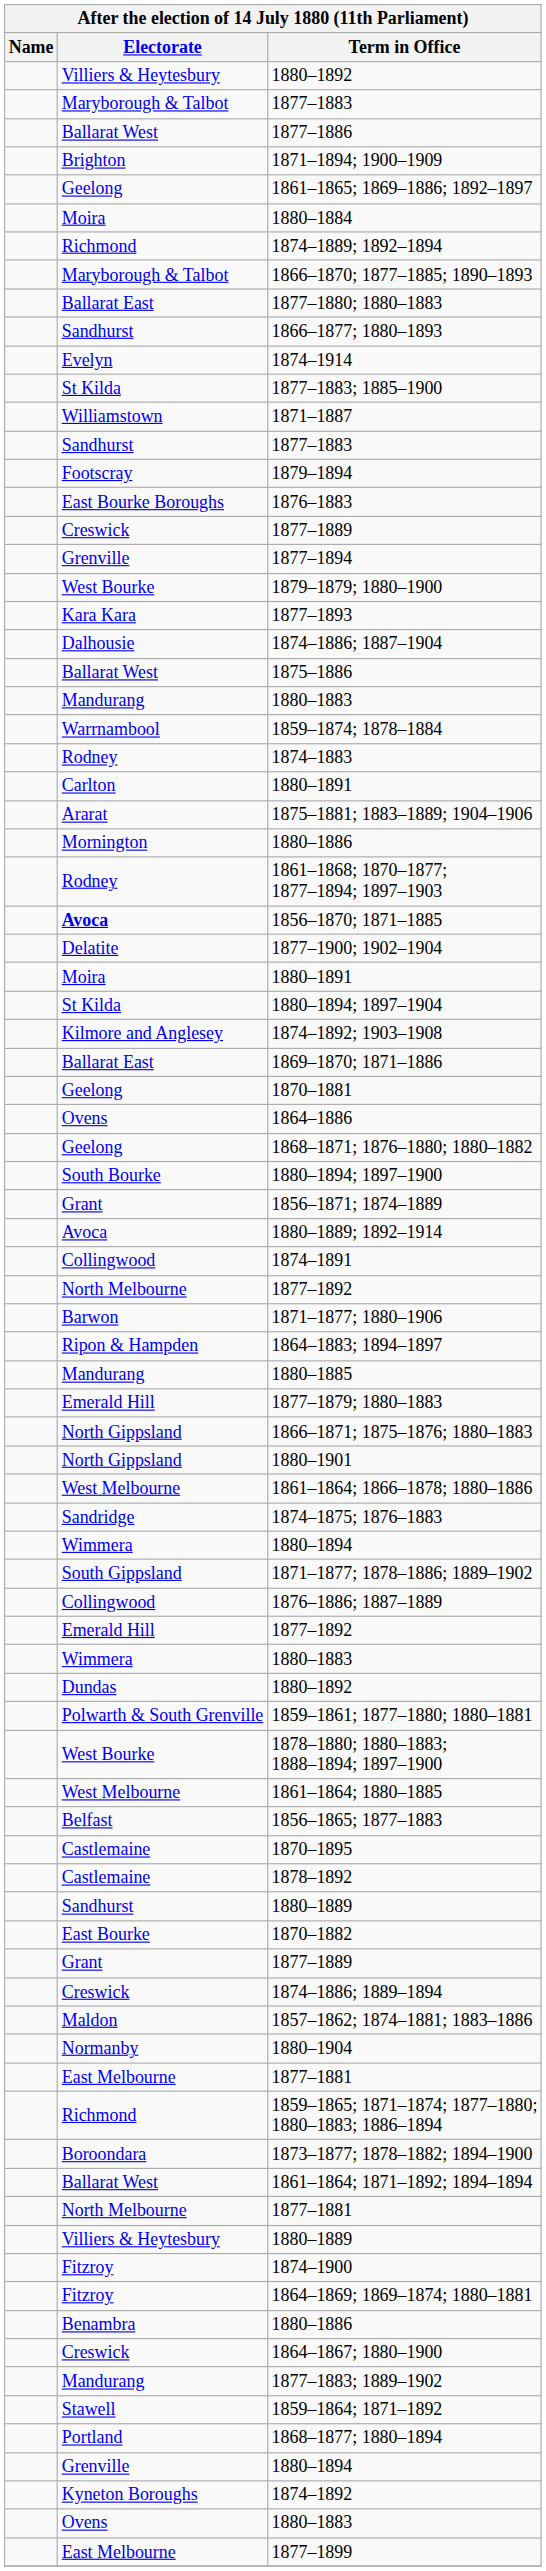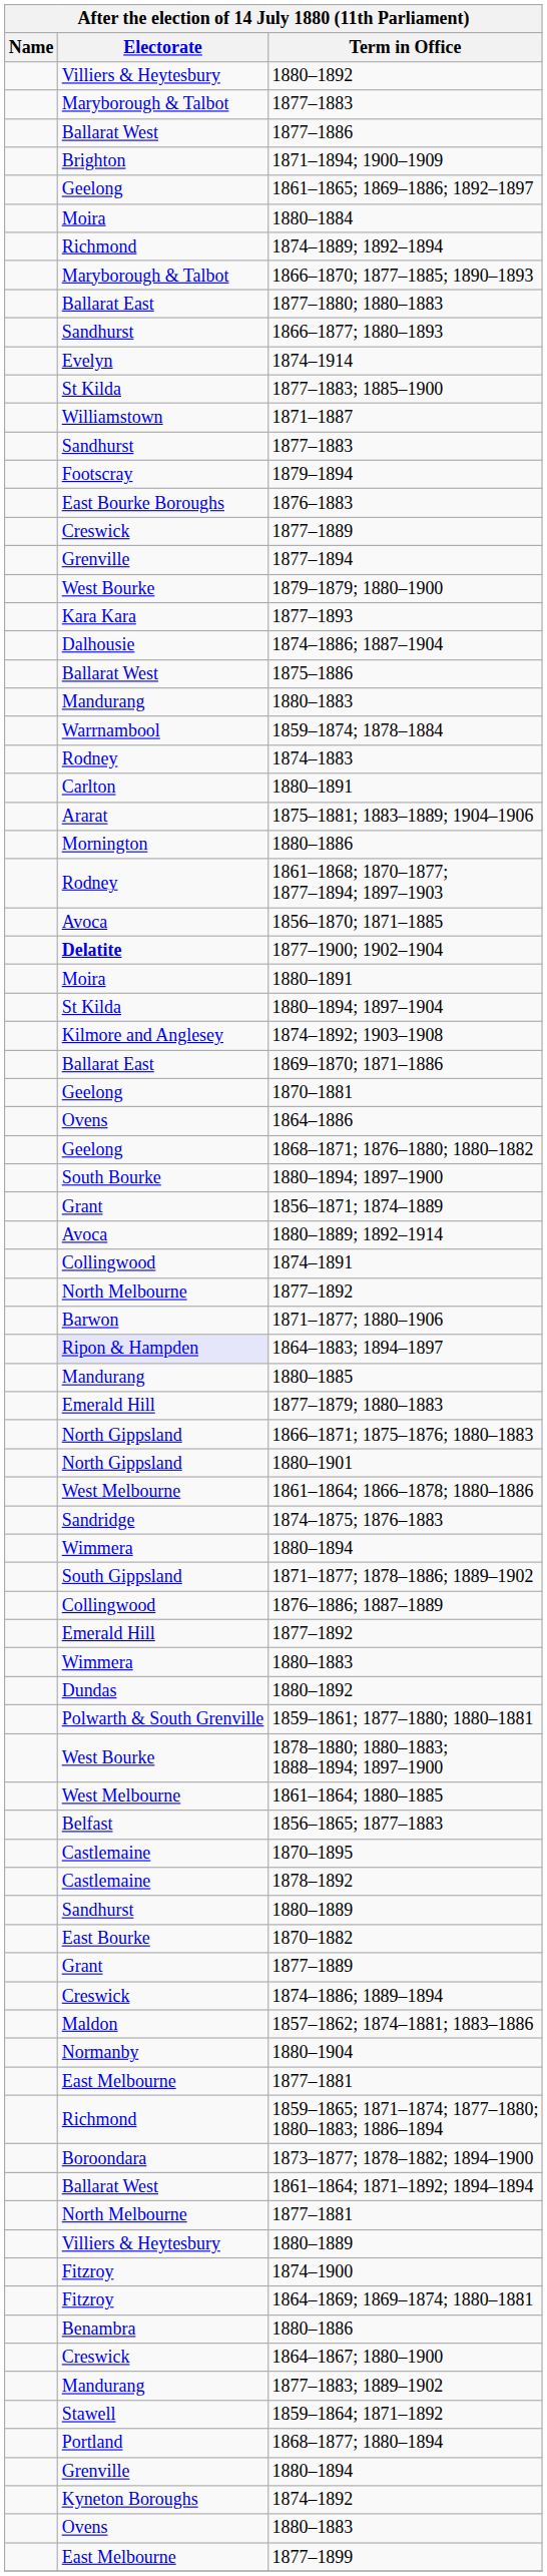1856–1870; 1871–1885 | Electorate: bold -> normal
1877–1900; 1902–1904 | Electorate: normal -> bold
1864–1883; 1894–1897 | Electorate: no background -> lavender background
